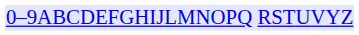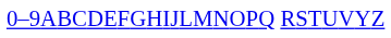row 1 | column 1: lavender background -> no background
